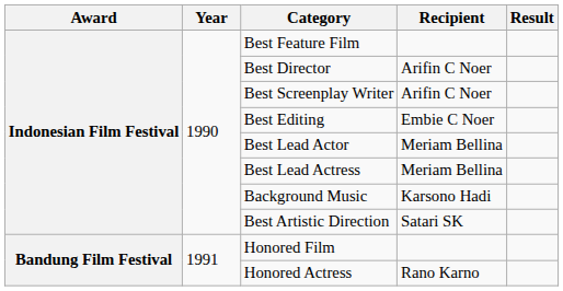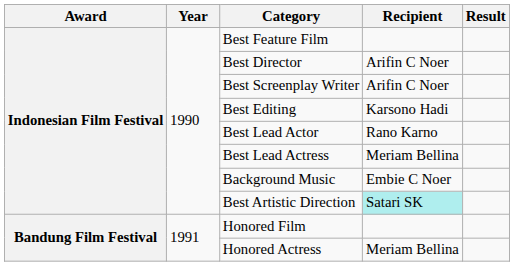Best Editing | Recipient: Embie C Noer -> Karsono Hadi
Best Lead Actor | Recipient: Meriam Bellina -> Rano Karno
Background Music | Recipient: Karsono Hadi -> Embie C Noer
Best Artistic Direction | Recipient: no background -> paleturquoise background
Honored Actress | Recipient: Rano Karno -> Meriam Bellina
